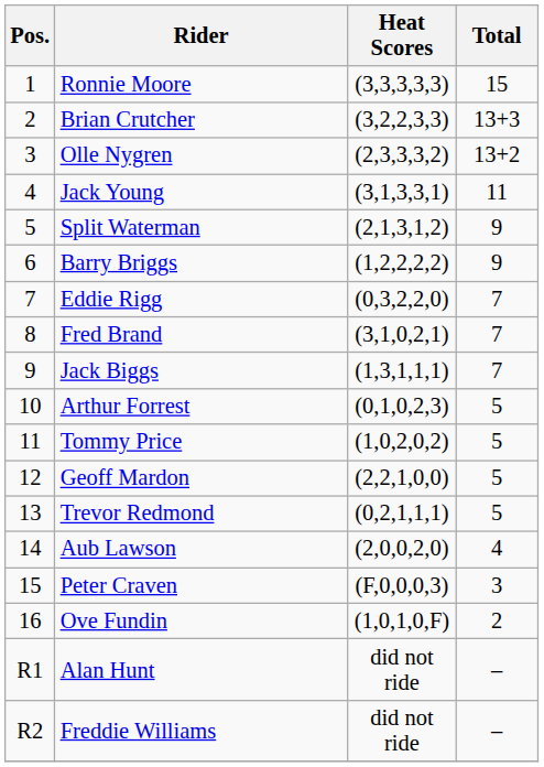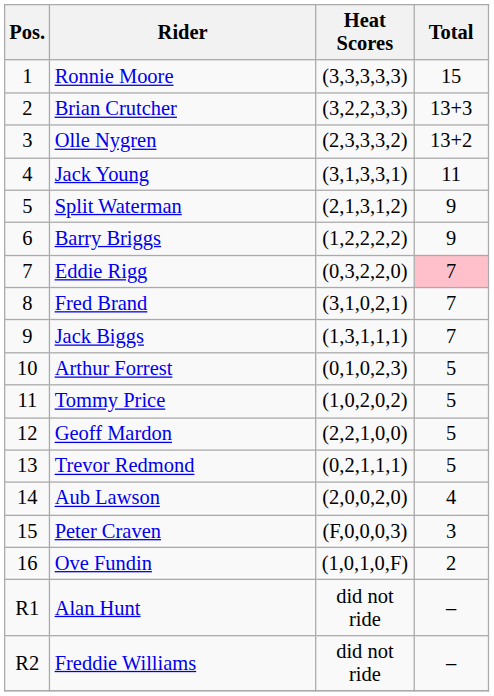Eddie Rigg | Total: no background -> pink background
